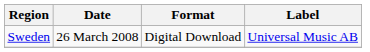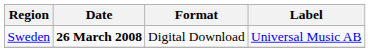Sweden | Date: normal -> bold
